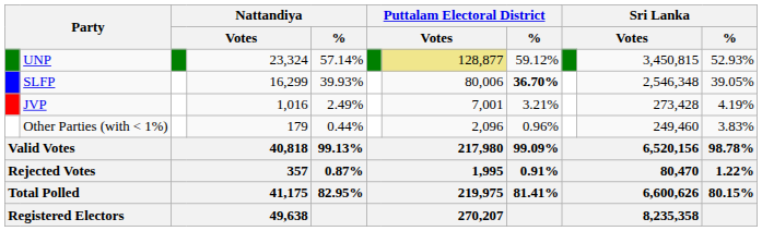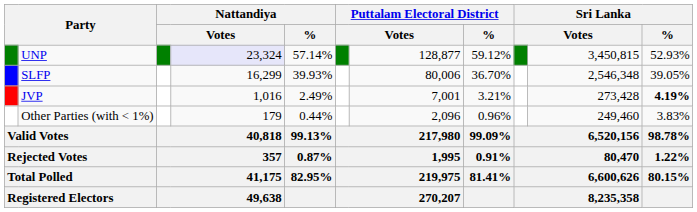UNP | column 4: no background -> lavender background
UNP | column 7: khaki background -> no background
SLFP | Puttalam Electoral District / %: bold -> normal
JVP | Sri Lanka / %: normal -> bold
